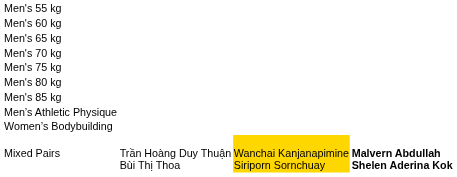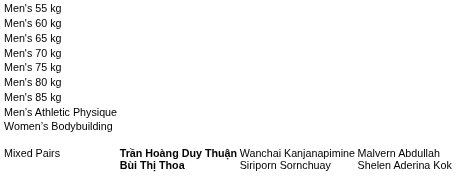Mixed Pairs | column 2: normal -> bold
Mixed Pairs | column 3: gold background -> no background
Mixed Pairs | column 4: bold -> normal
